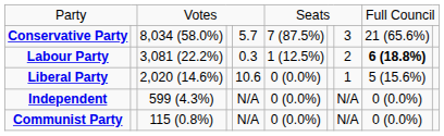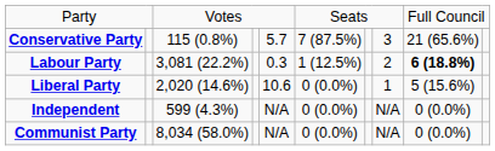Conservative Party | column 3: 8,034 (58.0%) -> 115 (0.8%)
Communist Party | column 3: 115 (0.8%) -> 8,034 (58.0%)
